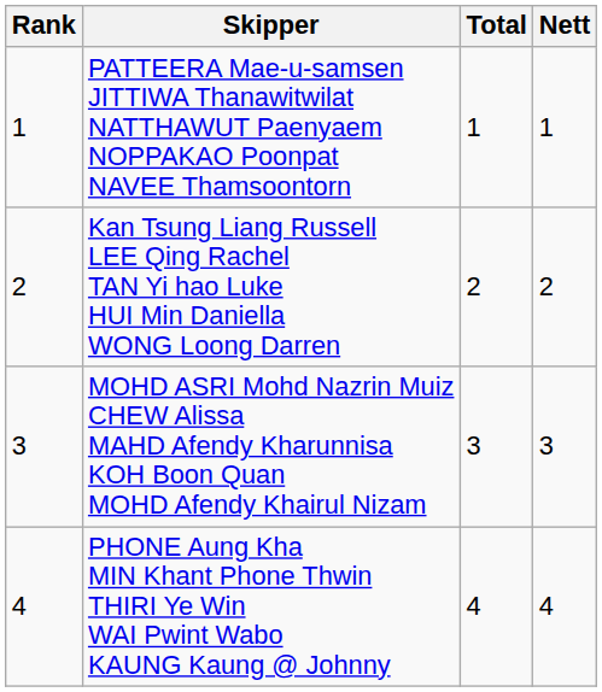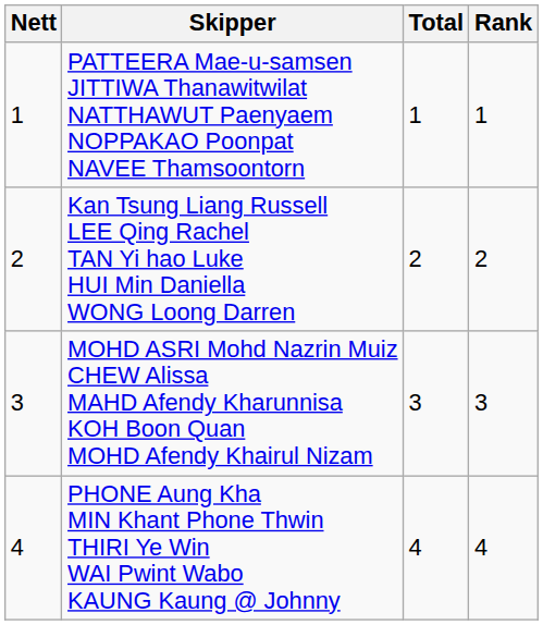columns swapped: Rank <-> Nett
